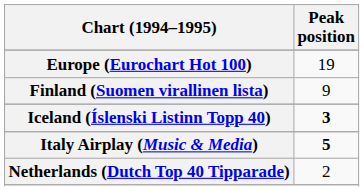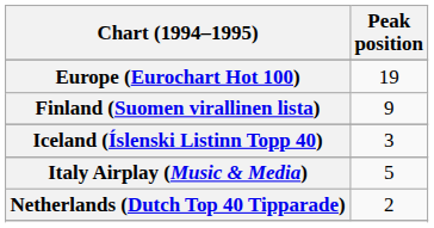Iceland (Íslenski Listinn Topp 40) | Peak position: bold -> normal
Italy Airplay (Music & Media) | Peak position: bold -> normal
